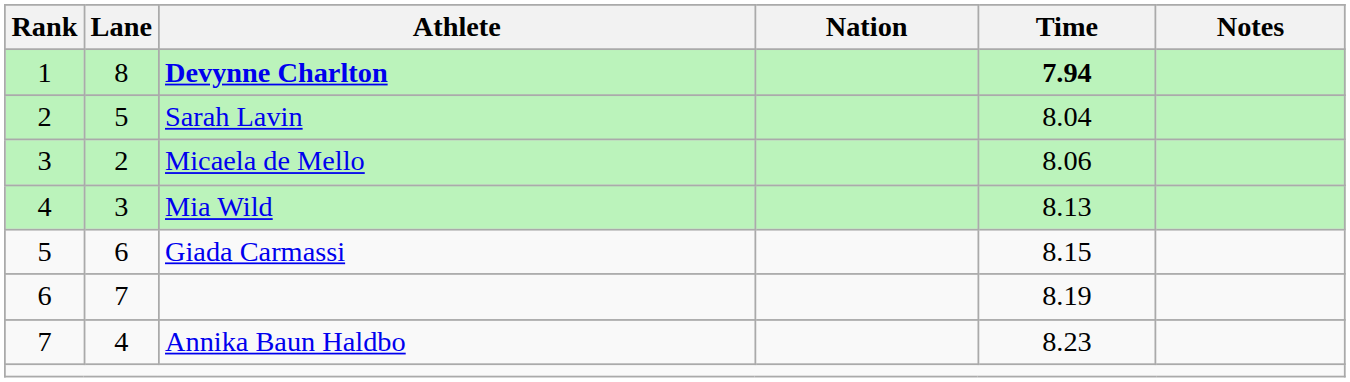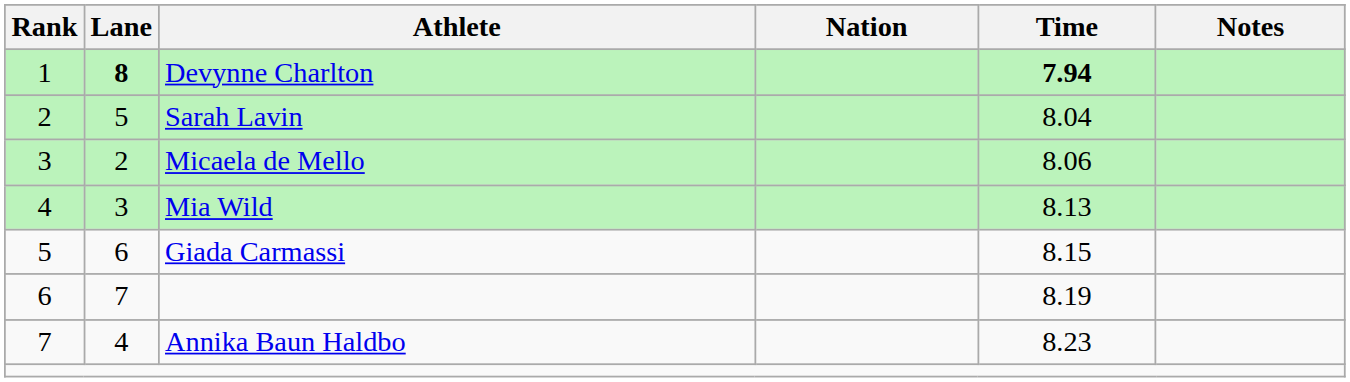1 | Lane: normal -> bold
1 | Athlete: bold -> normal
